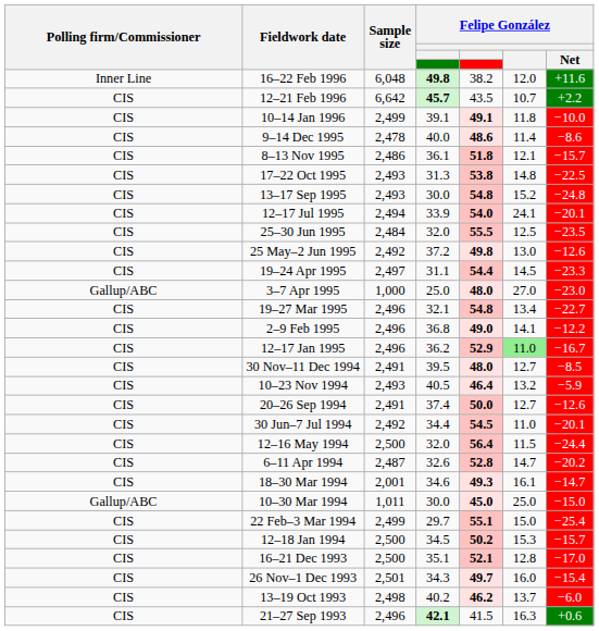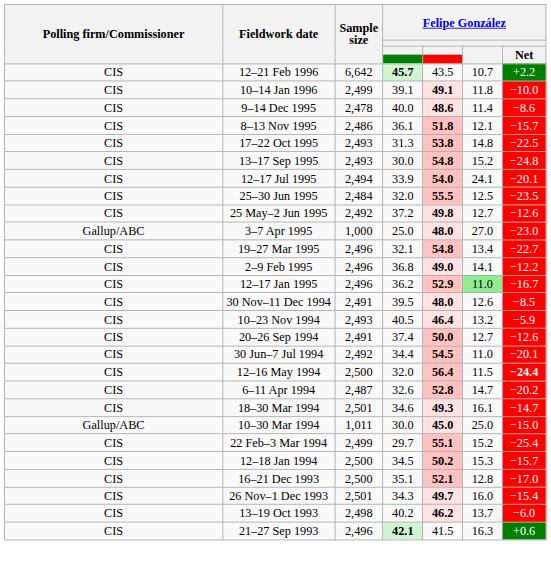- row: Inner Line | 16–22 Feb 1996 | 6,048 | 49.8 | 38.2 | 12.0 | +11.6
25 May–2 Jun 1995 | column 6: 13.0 -> 12.7
- row: CIS | 19–24 Apr 1995 | 2,497 | 31.1 | 54.4 | 14.5 | −23.3
30 Nov–11 Dec 1994 | column 6: 12.7 -> 12.6
12–16 May 1994 | Felipe González / Net: normal -> bold
18–30 Mar 1994 | Sample size: 2,001 -> 2,501
22 Feb–3 Mar 1994 | column 6: 15.0 -> 15.2
